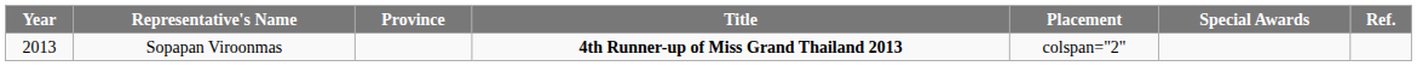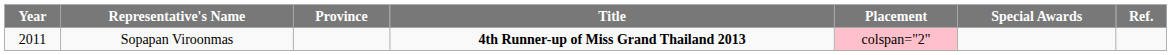Sopapan Viroonmas | Year: 2013 -> 2011
Sopapan Viroonmas | Placement: no background -> pink background
